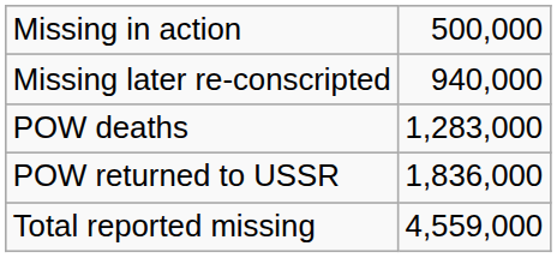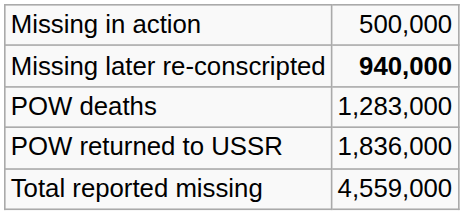Missing later re-conscripted | column 2: normal -> bold
